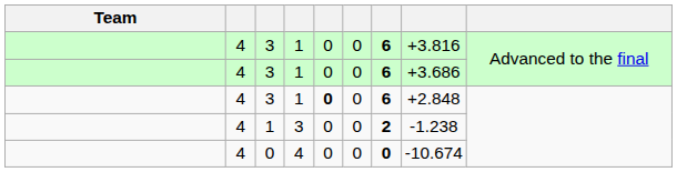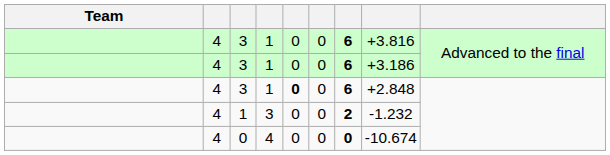row 3 | column 8: +3.686 -> +3.186
row 5 | column 8: -1.238 -> -1.232
